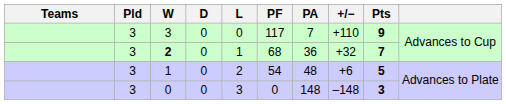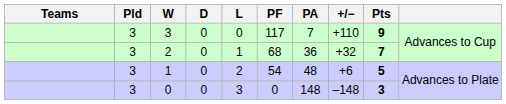row 3 | W: bold -> normal
